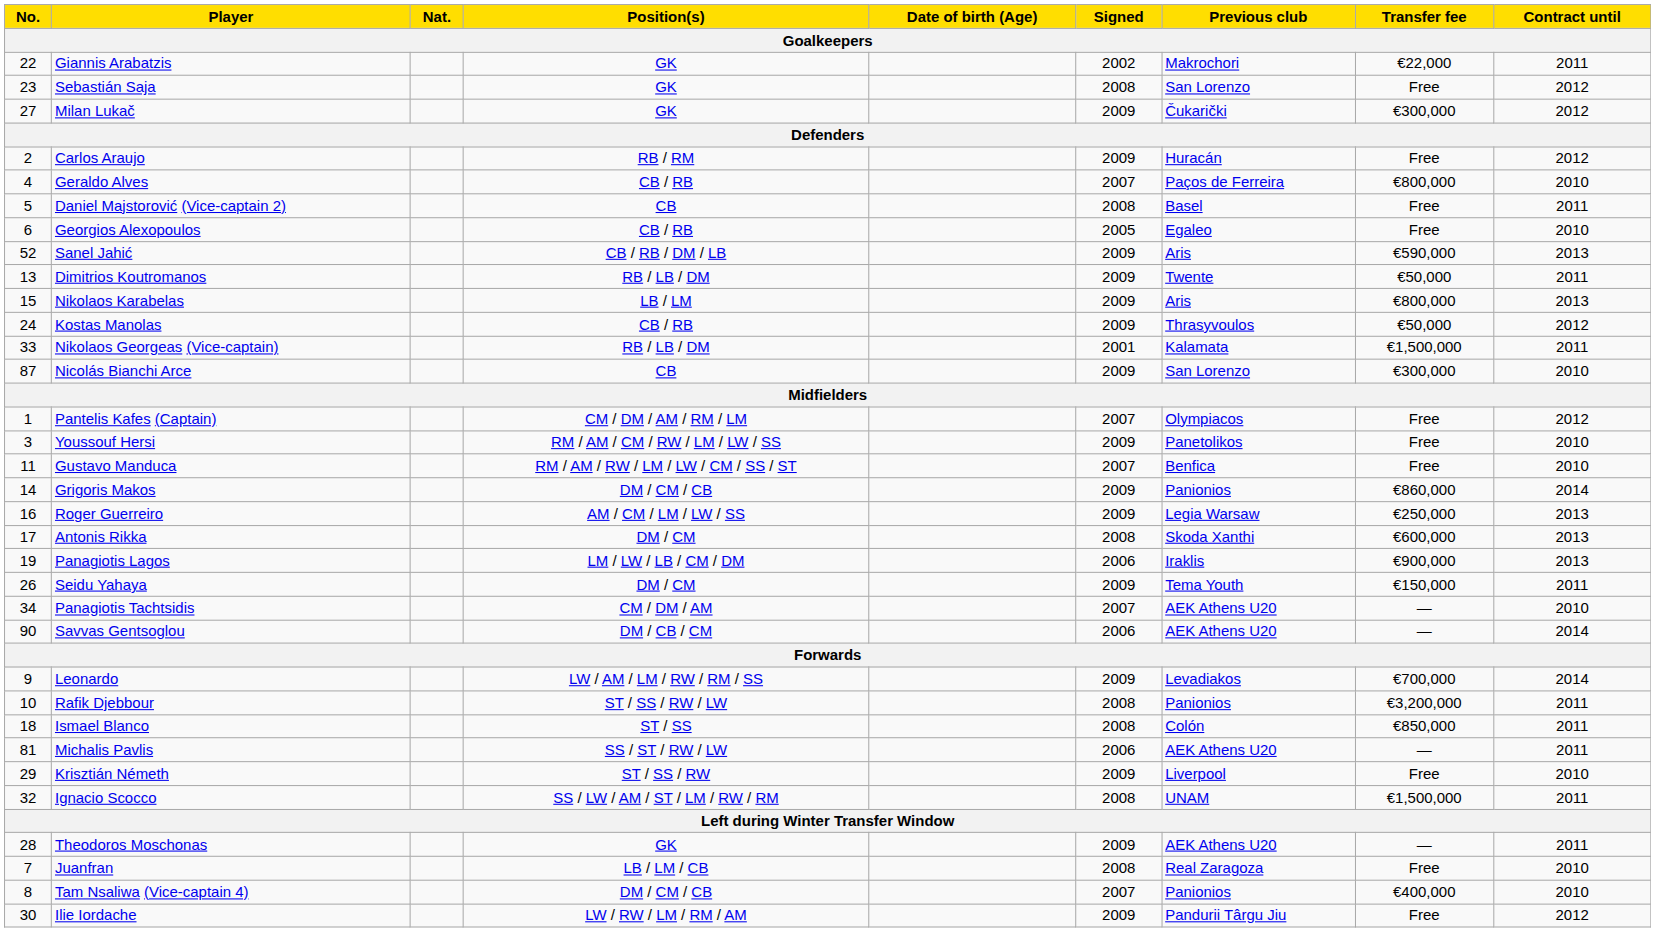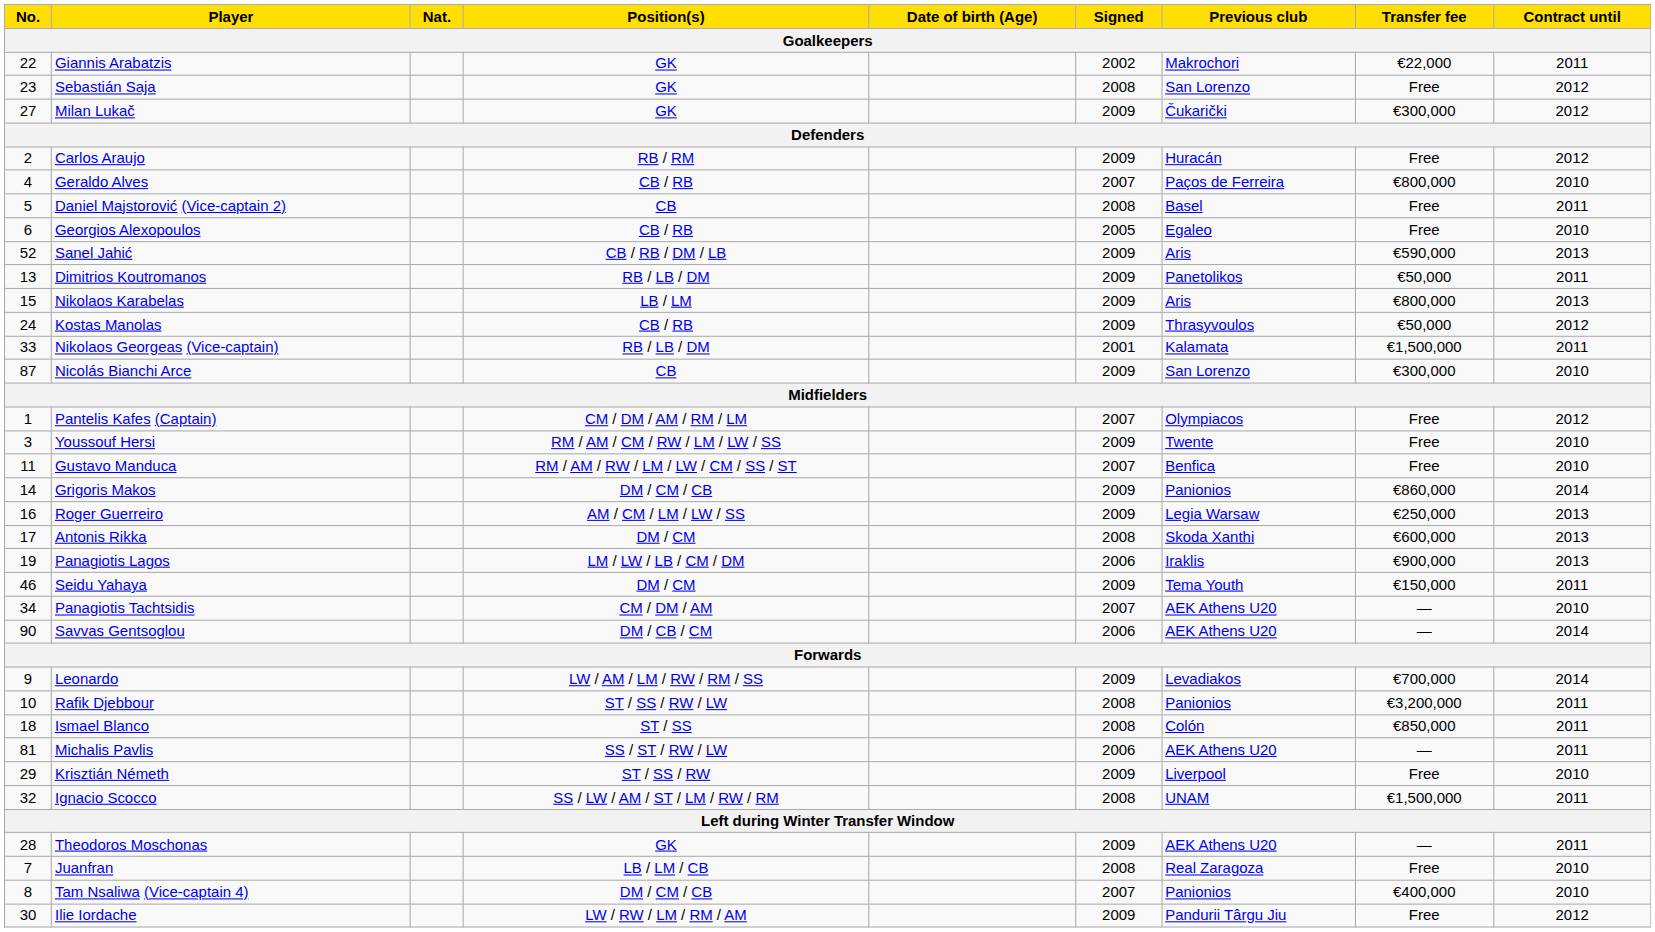Dimitrios Koutromanos | Previous club: Twente -> Panetolikos
Youssouf Hersi | Previous club: Panetolikos -> Twente
Seidu Yahaya | No.: 26 -> 46
